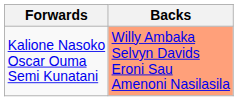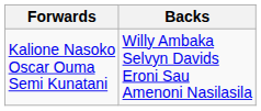Kalione Nasoko Oscar Ouma Semi Kunatani | Backs: lightsalmon background -> no background
